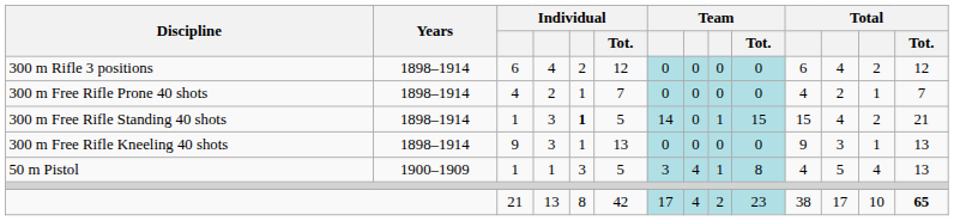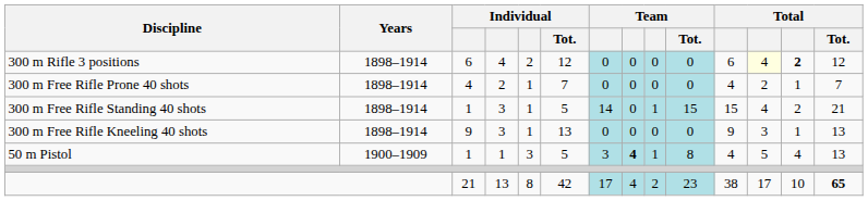300 m Rifle 3 positions | column 12: no background -> lightyellow background
300 m Rifle 3 positions | column 13: normal -> bold
300 m Free Rifle Standing 40 shots | column 5: bold -> normal
50 m Pistol | column 8: normal -> bold
